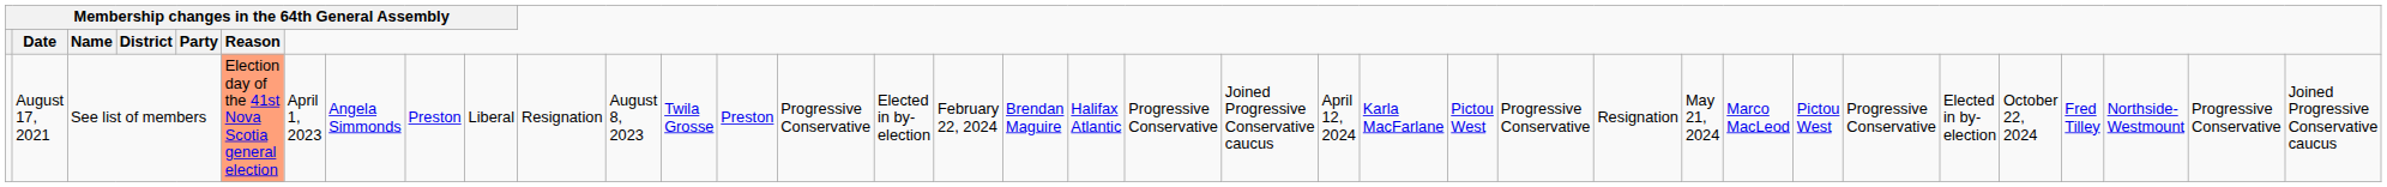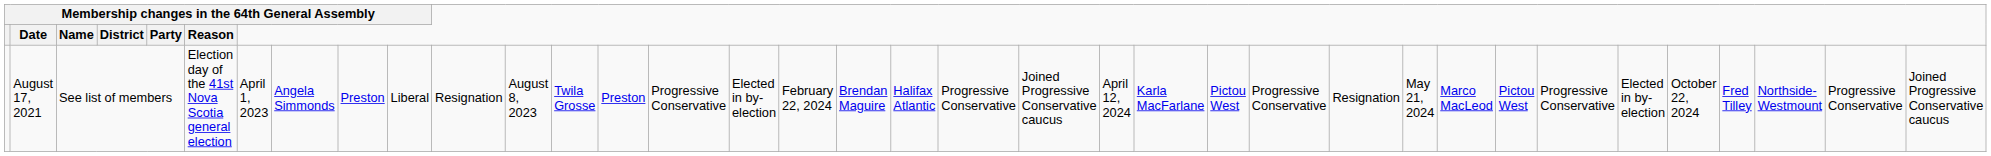August 17, 2021 | Membership changes in the 64th General Assembly / Reason: lightsalmon background -> no background
